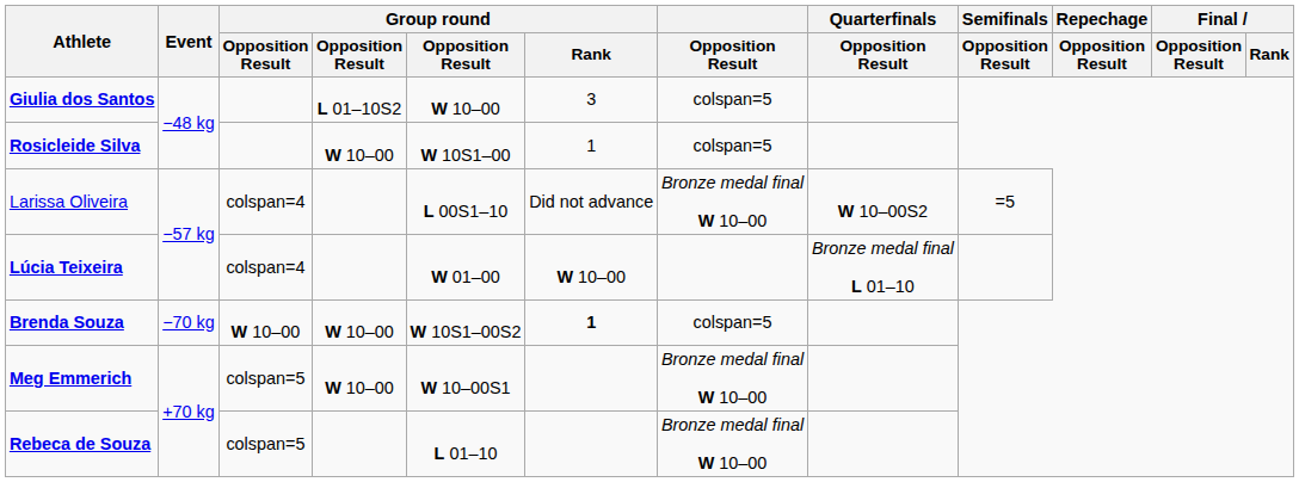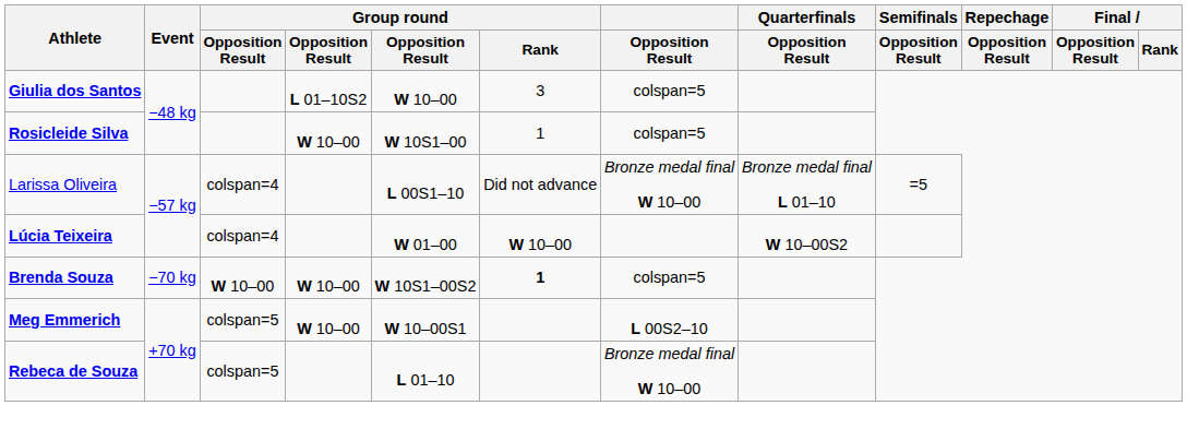Larissa Oliveira | Quarterfinals / Opposition Result: W 10–00S2 -> Bronze medal final L 01–10
Lúcia Teixeira | Quarterfinals / Opposition Result: Bronze medal final L 01–10 -> W 10–00S2
Meg Emmerich | Opposition Result: Bronze medal final W 10–00 -> L 00S2–10
